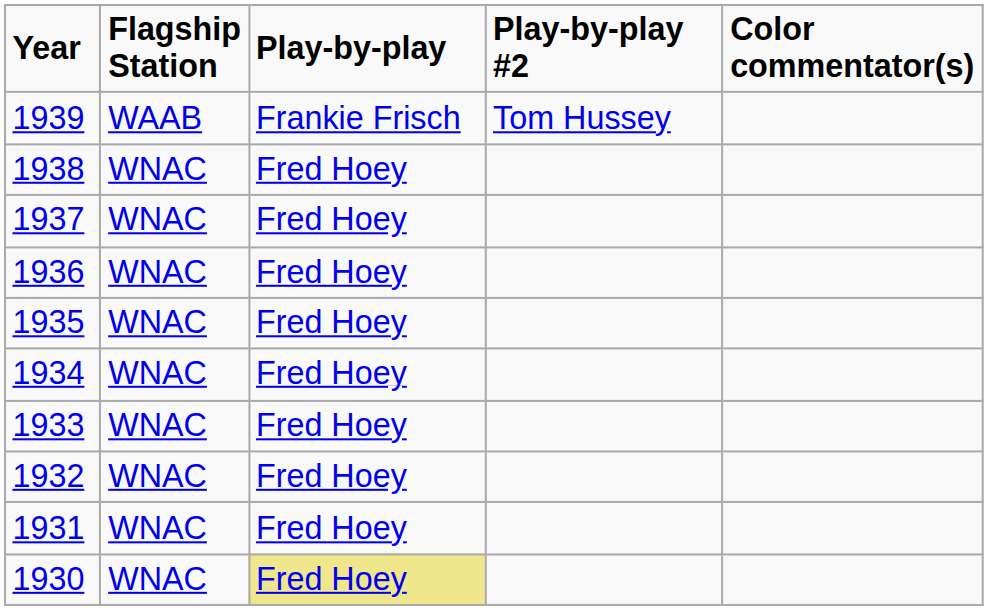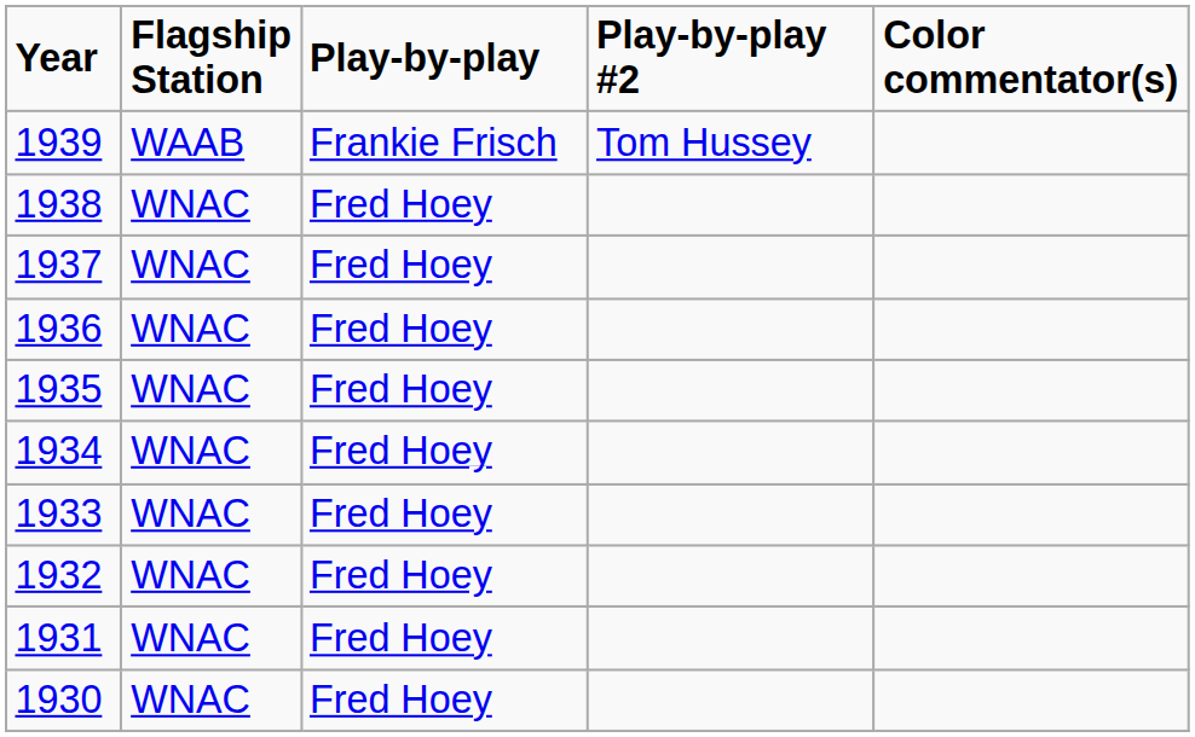1930 | Play-by-play: khaki background -> no background
